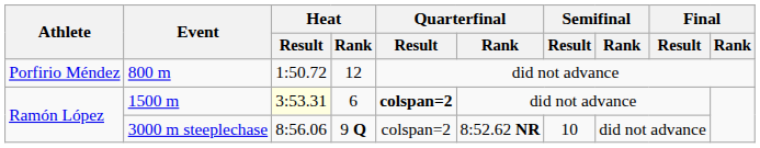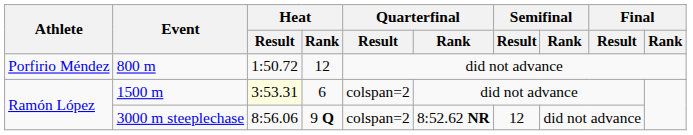1500 m | Quarterfinal / Result: bold -> normal
3000 m steeplechase | Semifinal / Result: 10 -> 12
